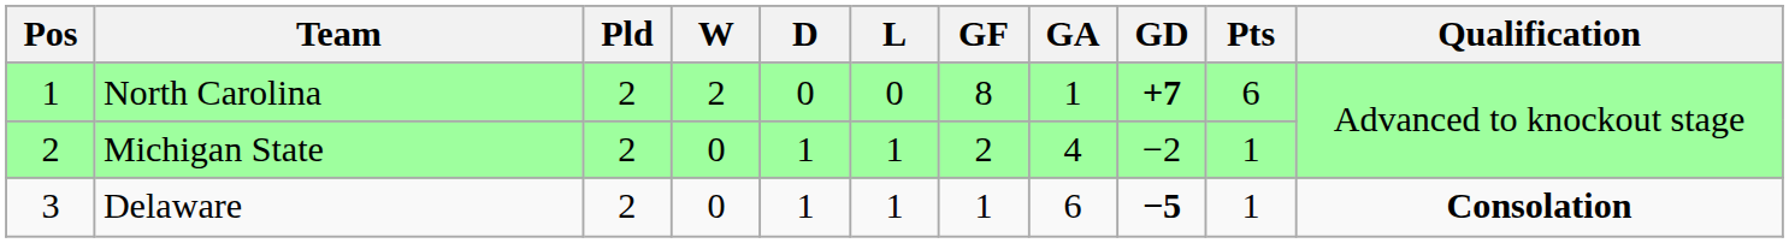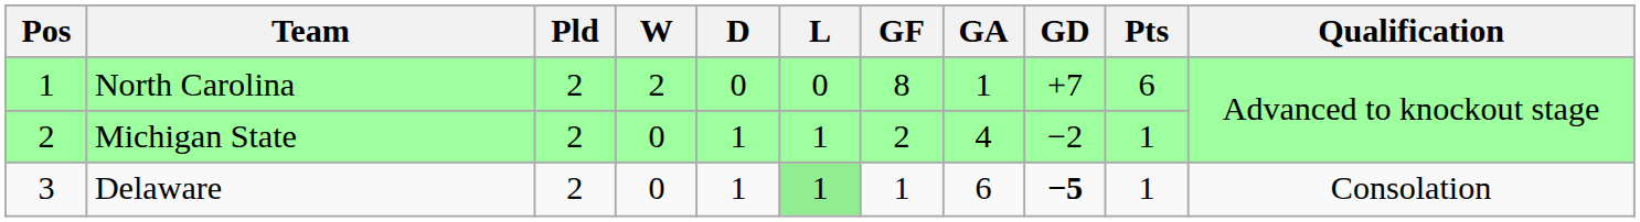North Carolina | GD: bold -> normal
Delaware | L: no background -> lightgreen background
Delaware | Qualification: bold -> normal
